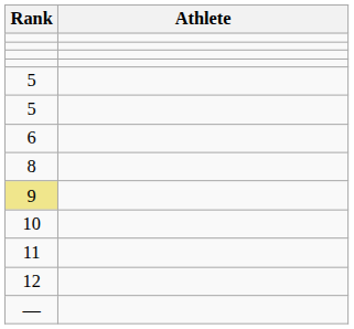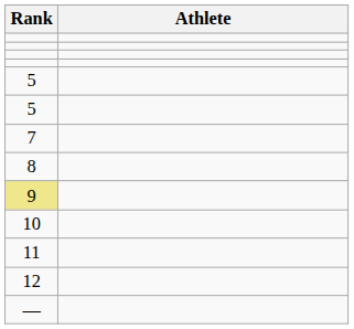row 8 | Rank: 6 -> 7
